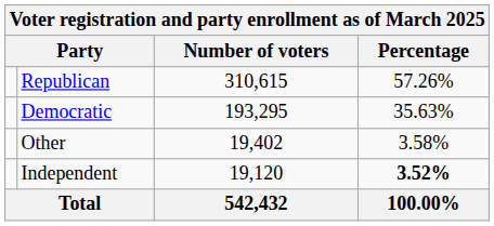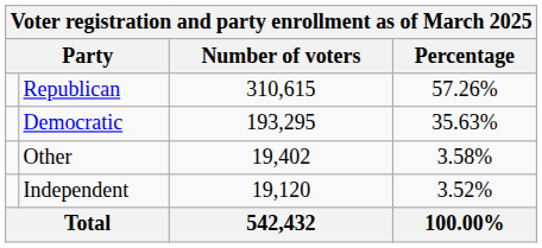Independent | Percentage: bold -> normal
